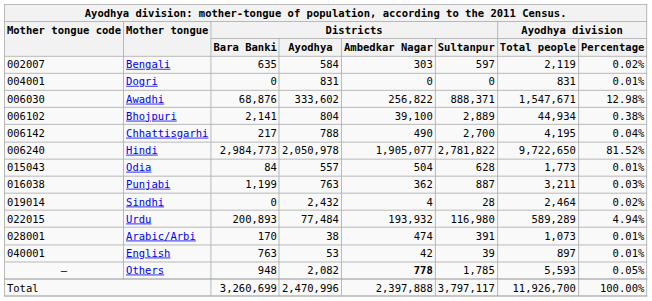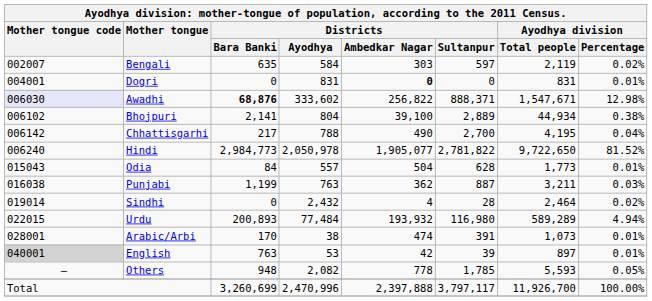Dogri | Districts / Ambedkar Nagar: normal -> bold
Awadhi | Mother tongue code: no background -> lavender background
Awadhi | Districts / Bara Banki: normal -> bold
English | Mother tongue code: no background -> lightgrey background
Others | Districts / Ambedkar Nagar: bold -> normal
